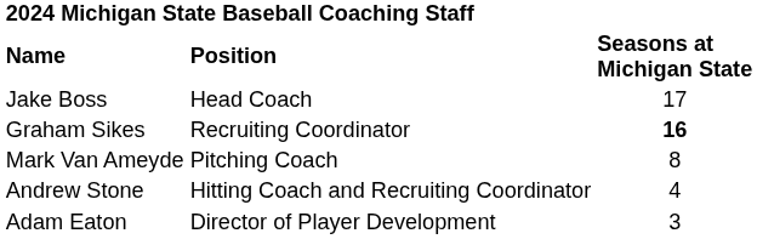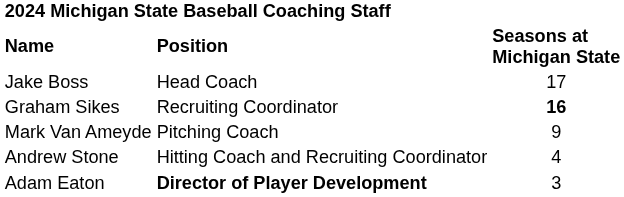Mark Van Ameyde | Seasons at Michigan State: 8 -> 9
Adam Eaton | Position: normal -> bold
